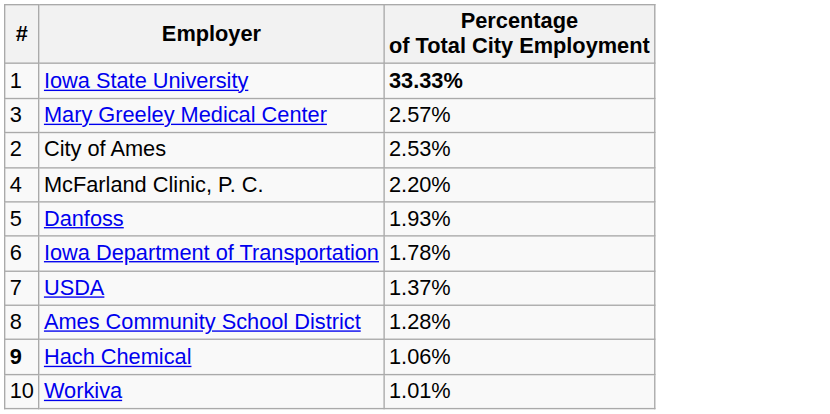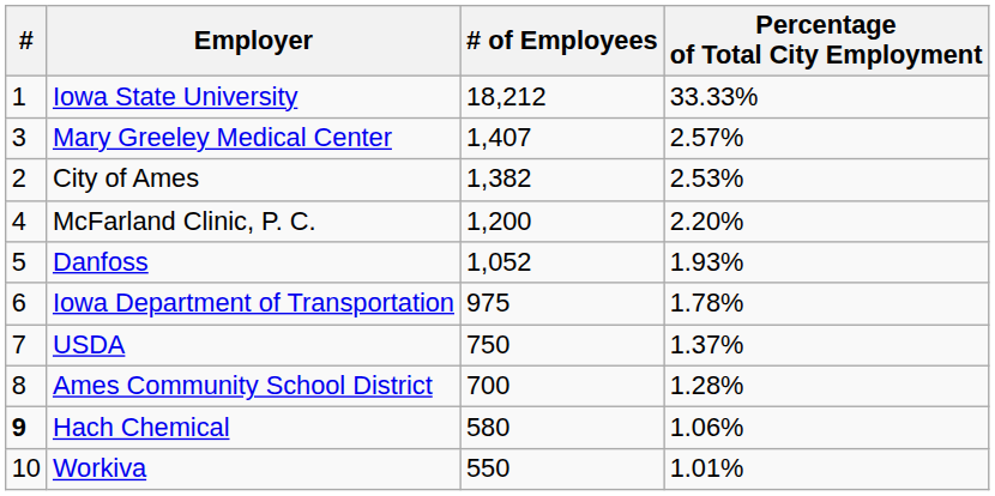+ column: # of Employees | 18,212 | 1,407 | 1,382 | 1,200 | 1,052 | 975 | 750 | 700 | 580 | 550
Iowa State University | Percentage of Total City Employment: bold -> normal
